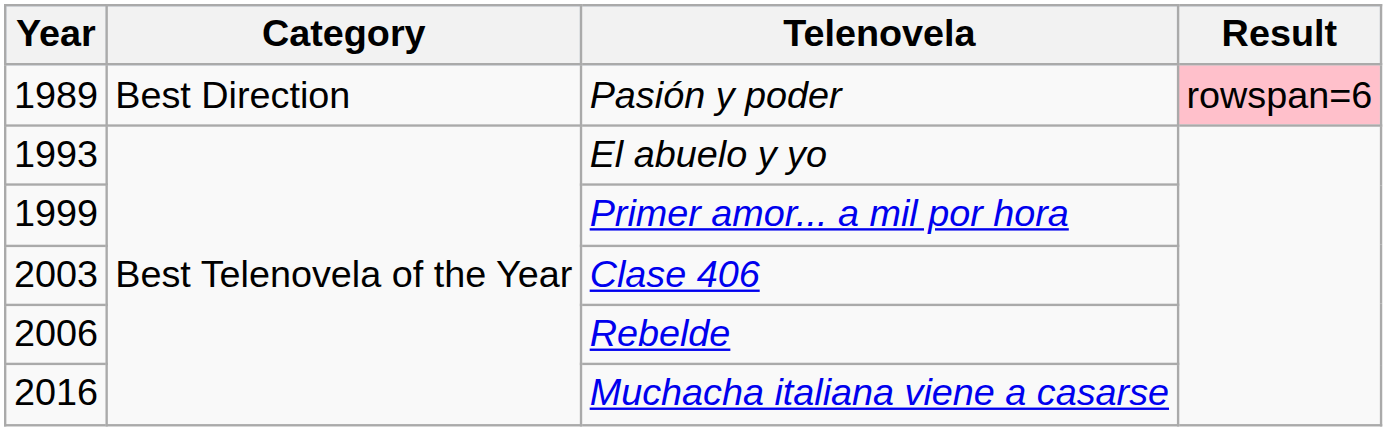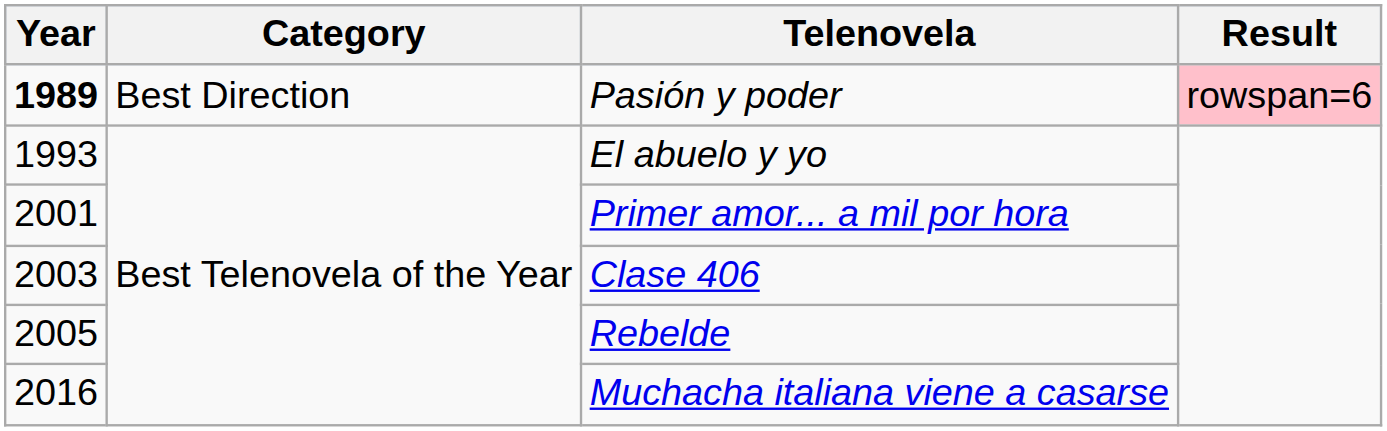Pasión y poder | Year: normal -> bold
Primer amor... a mil por hora | Year: 1999 -> 2001
Rebelde | Year: 2006 -> 2005
